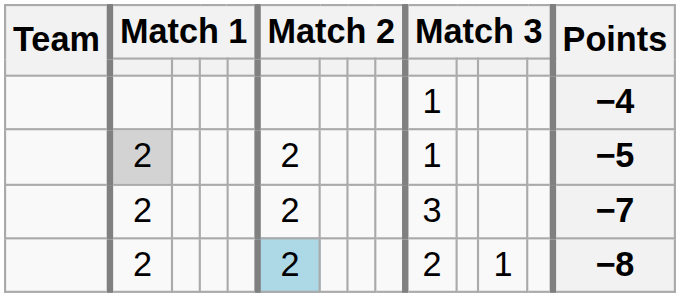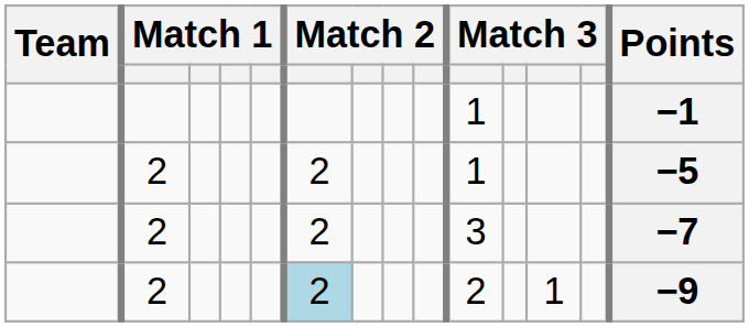row 3 | Points: −4 -> −1
row 4 | column 2: lightgrey background -> no background
row 6 | Points: −8 -> −9
